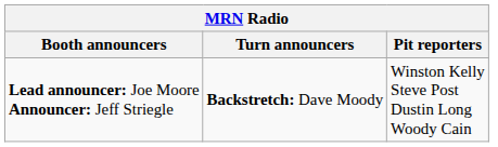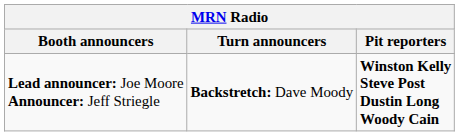Lead announcer: Joe Moore Announcer: Jeff Striegle | Pit reporters: normal -> bold
